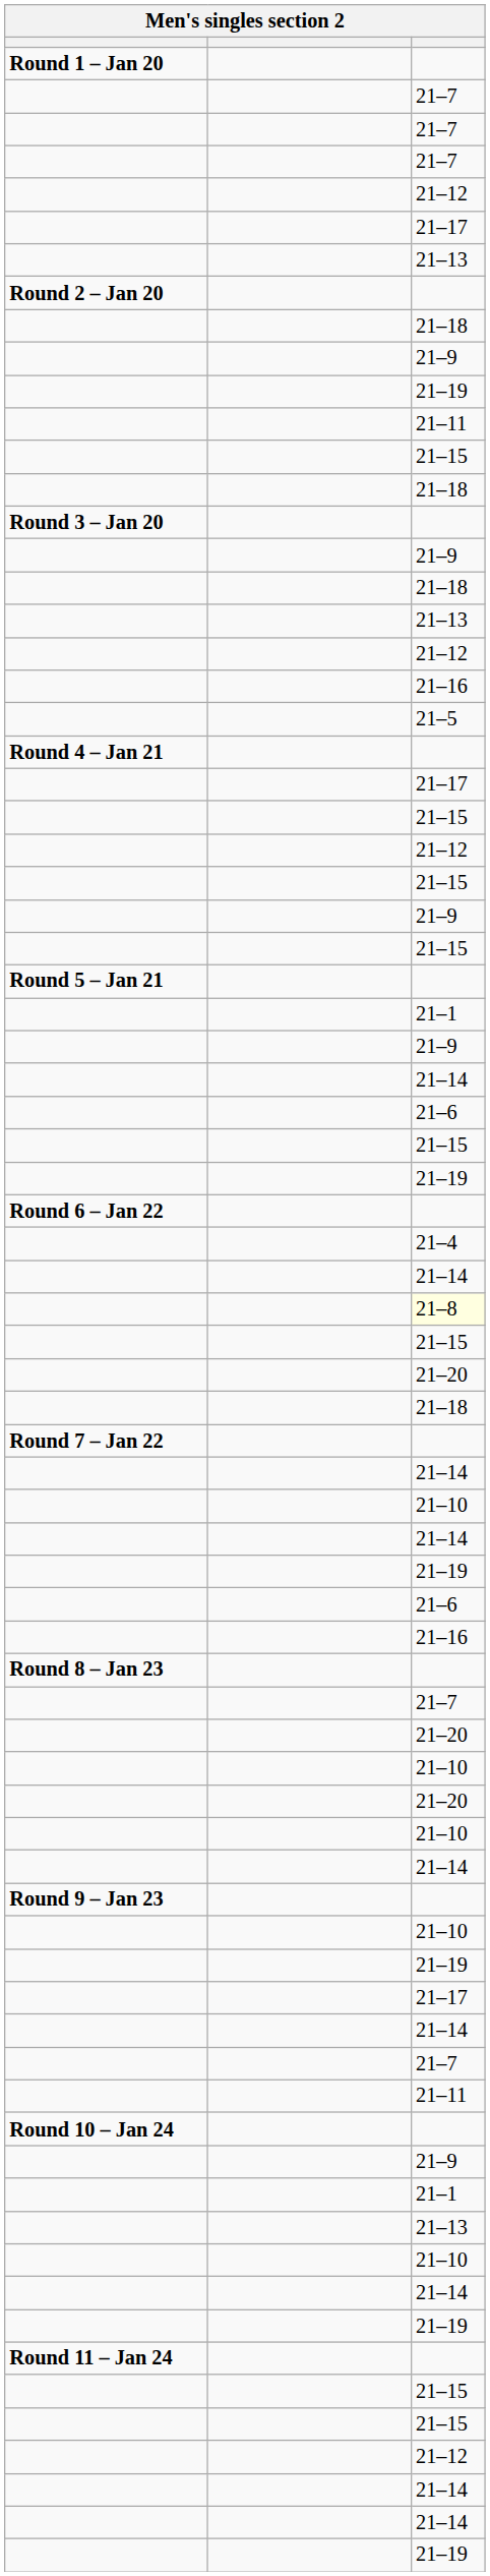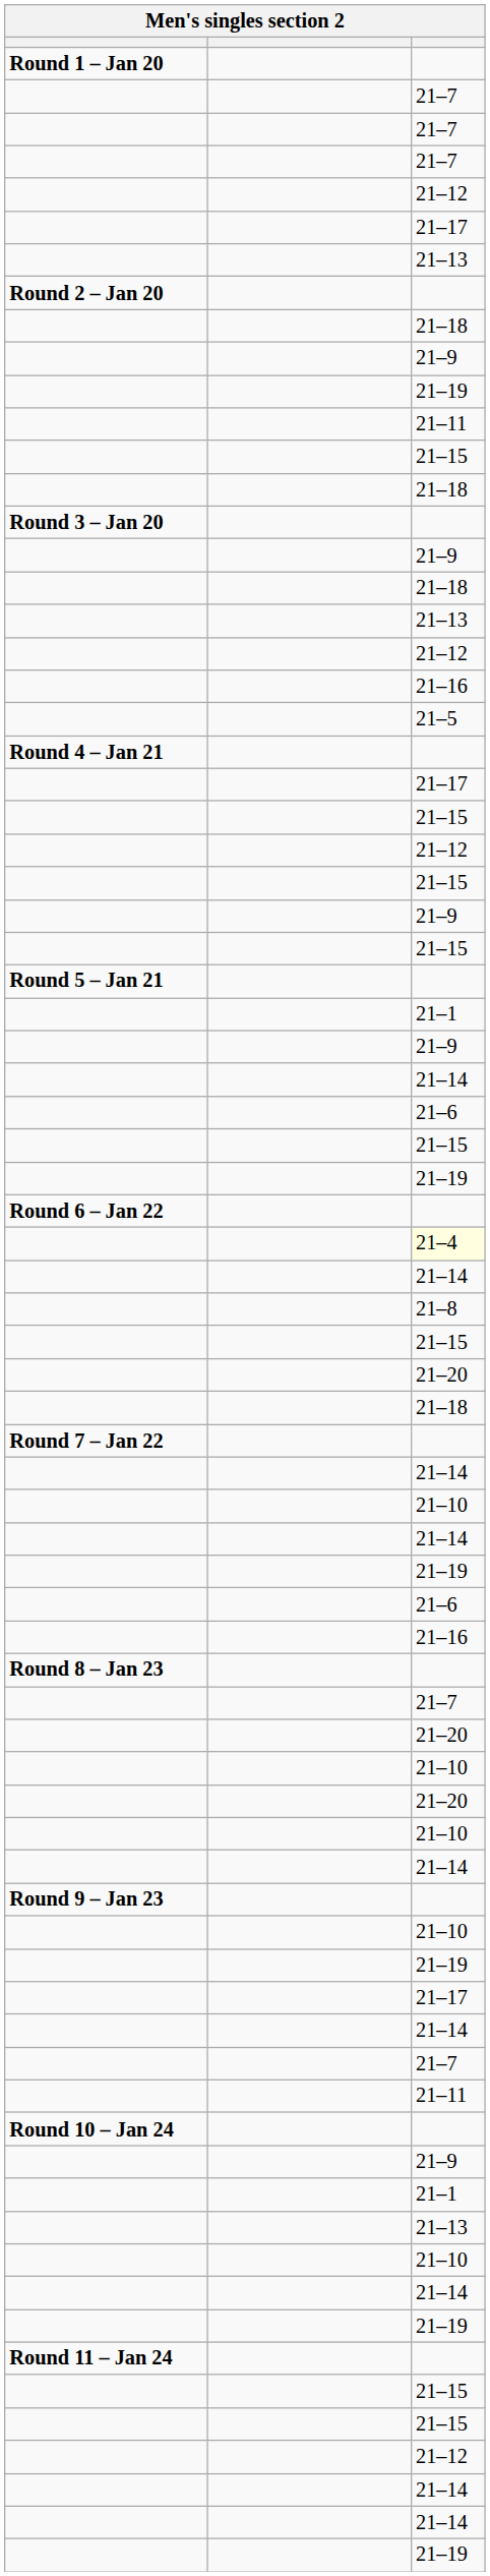21–4 | column 3: no background -> lightyellow background
21–8 | column 3: lightyellow background -> no background
